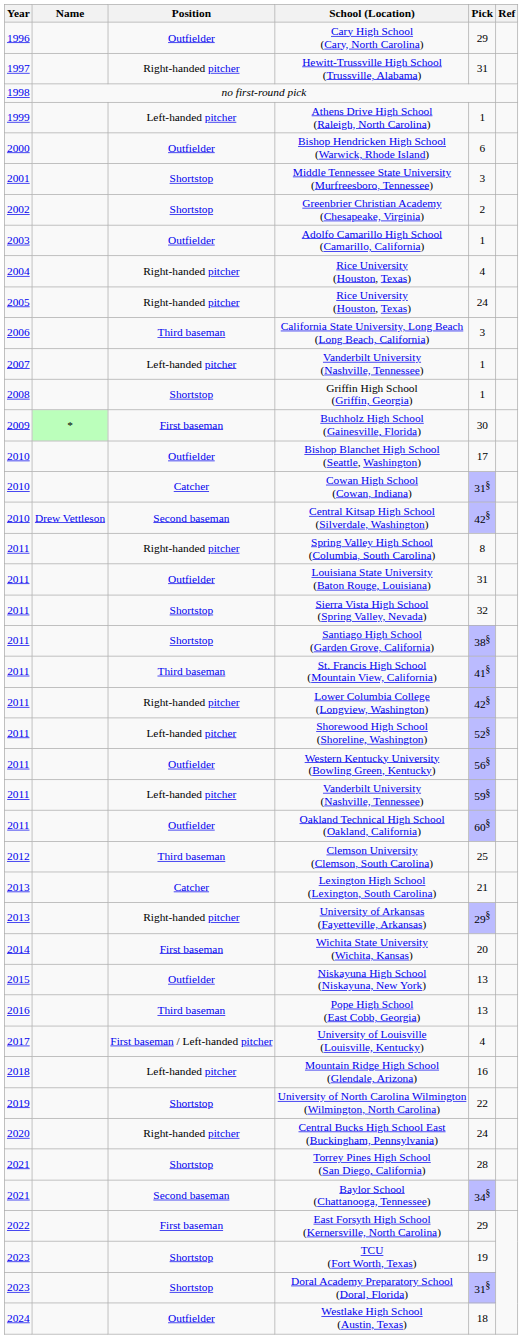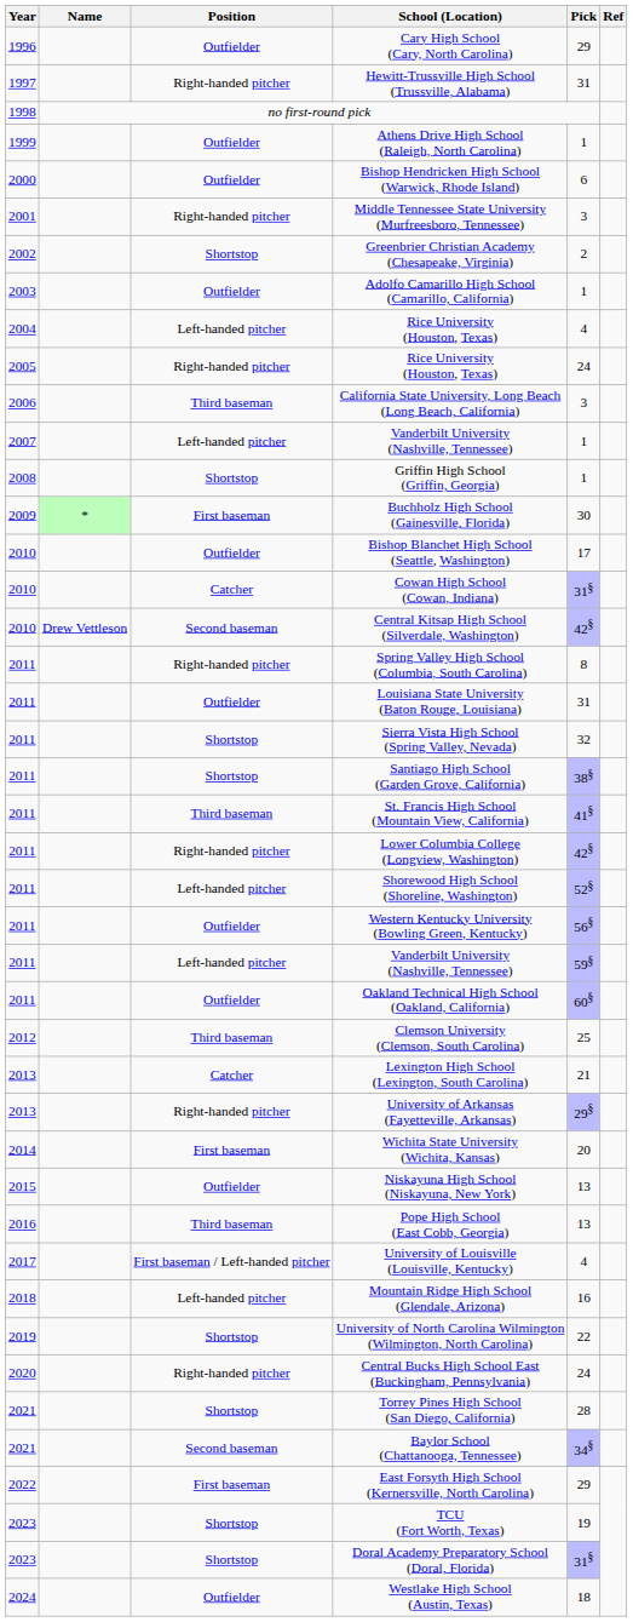Athens Drive High School (Raleigh, North Carolina) | Position: Left-handed pitcher -> Outfielder
Middle Tennessee State University (Murfreesboro, Tennessee) | Position: Shortstop -> Right-handed pitcher
2004 / Rice University (Houston, Texas) | Position: Right-handed pitcher -> Left-handed pitcher
